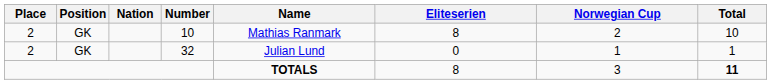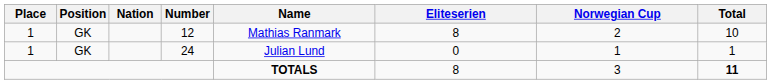row 2 | Place: 2 -> 1
row 2 | Number: 10 -> 12
row 3 | Place: 2 -> 1
row 3 | Number: 32 -> 24
